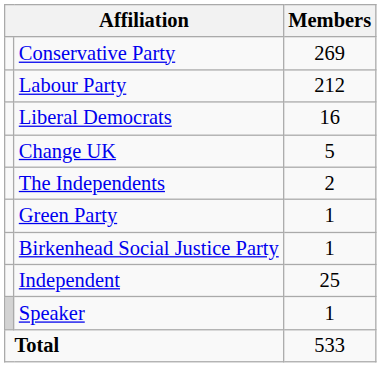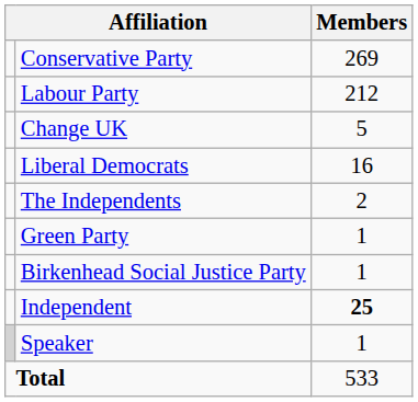rows swapped: Liberal Democrats <-> Change UK
Independent | Members: normal -> bold
